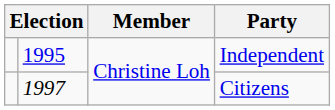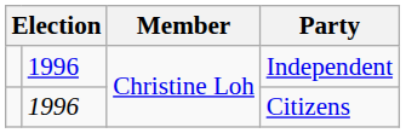Independent | column 2: 1995 -> 1996
Citizens | column 2: 1997 -> 1996
